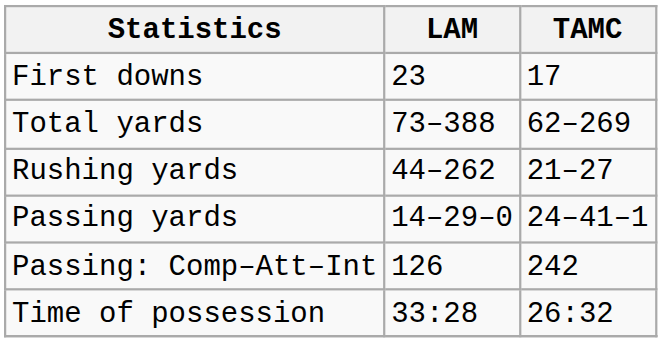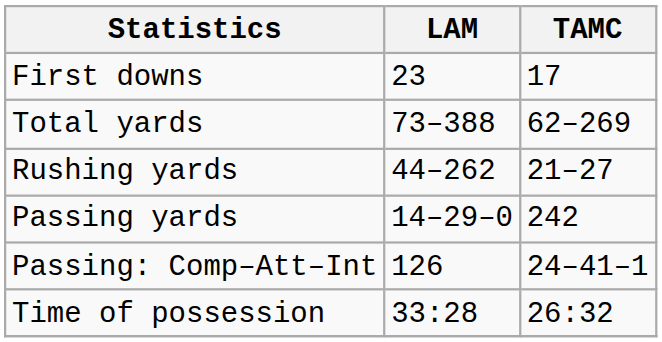Passing yards | TAMC: 24–41–1 -> 242
Passing: Comp–Att–Int | TAMC: 242 -> 24–41–1
